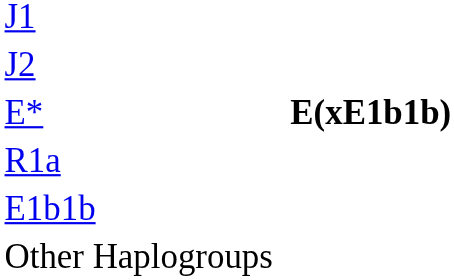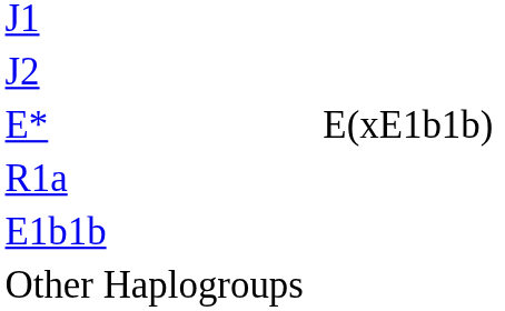E* | column 2: bold -> normal
